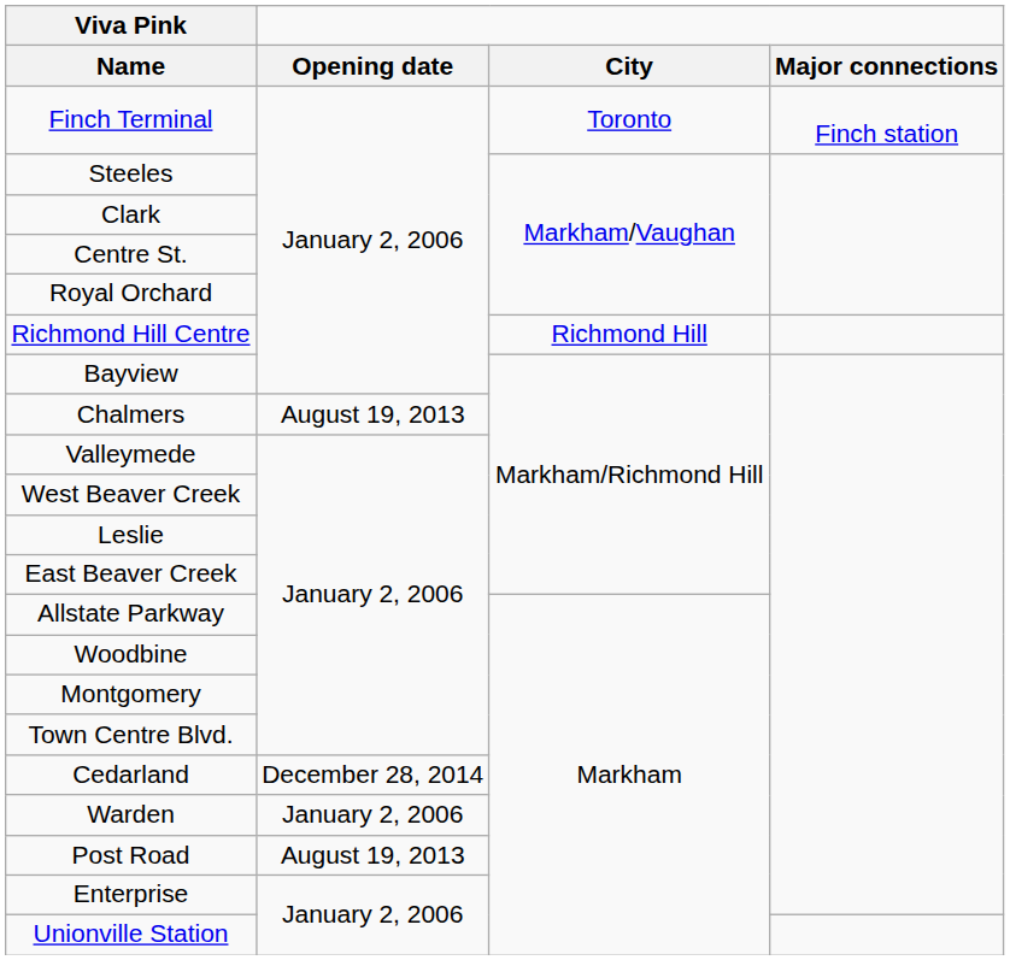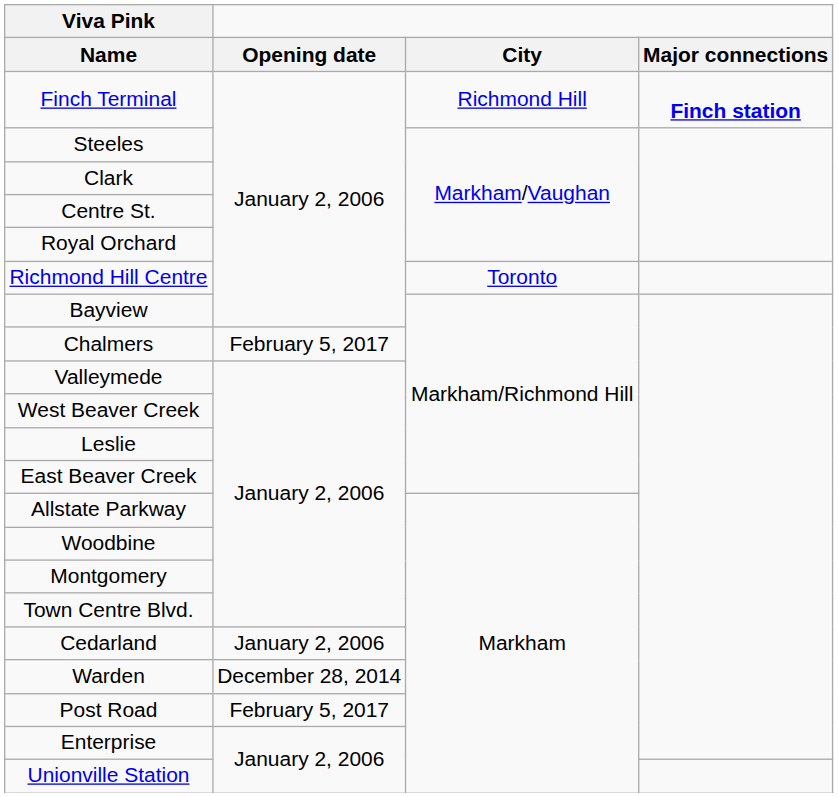Finch Terminal | City: Toronto -> Richmond Hill
Finch Terminal | Major connections: normal -> bold
Richmond Hill Centre | City: Richmond Hill -> Toronto
Chalmers | Opening date: August 19, 2013 -> February 5, 2017
Cedarland | Opening date: December 28, 2014 -> January 2, 2006
Warden | Opening date: January 2, 2006 -> December 28, 2014
Post Road | Opening date: August 19, 2013 -> February 5, 2017
